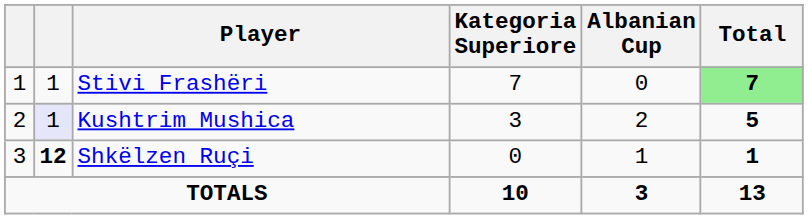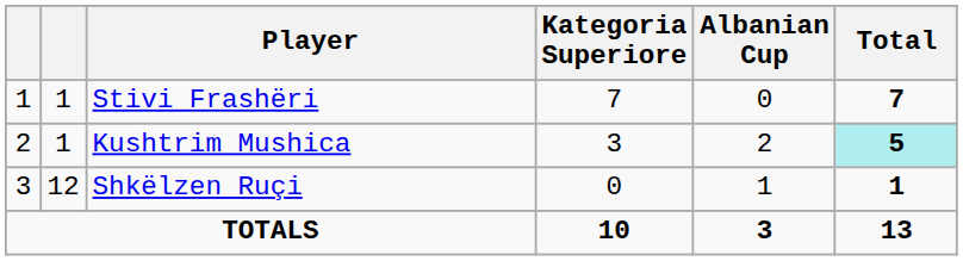Stivi Frashëri | Total: lightgreen background -> no background
Kushtrim Mushica | column 2: lavender background -> no background
Kushtrim Mushica | Total: no background -> paleturquoise background
Shkëlzen Ruçi | column 2: bold -> normal
